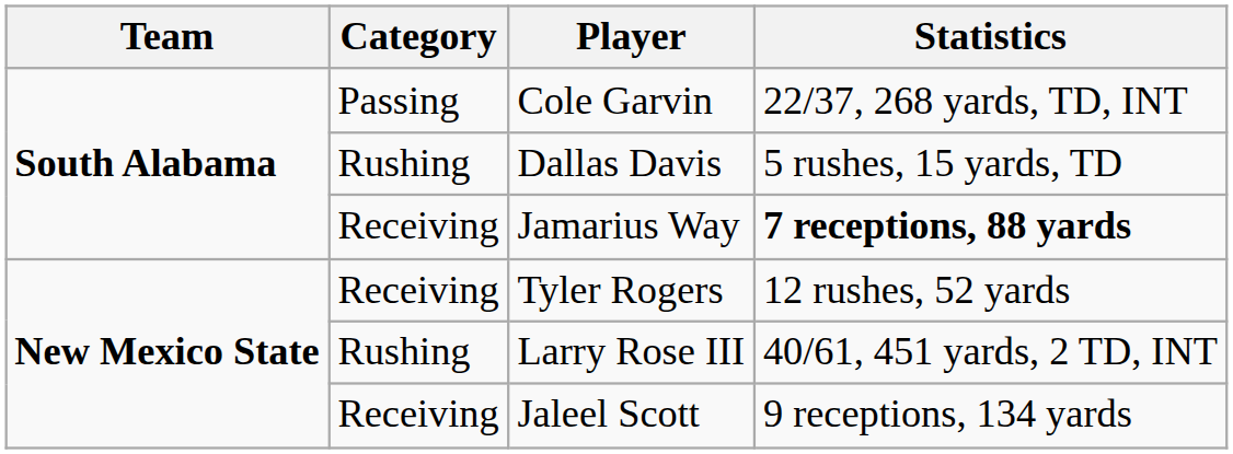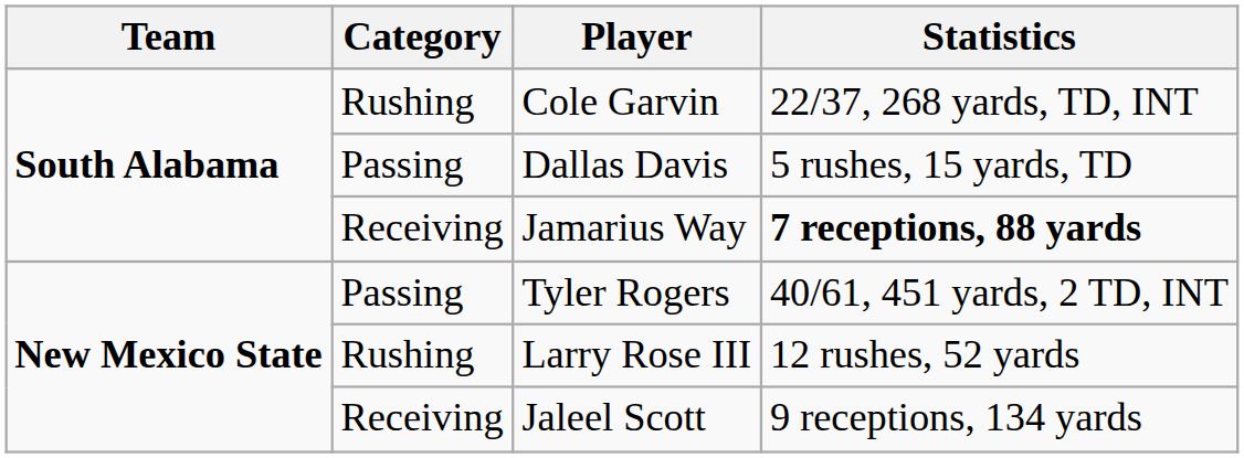Cole Garvin | Category: Passing -> Rushing
Dallas Davis | Category: Rushing -> Passing
Tyler Rogers | Category: Receiving -> Passing
Tyler Rogers | Statistics: 12 rushes, 52 yards -> 40/61, 451 yards, 2 TD, INT
Larry Rose III | Statistics: 40/61, 451 yards, 2 TD, INT -> 12 rushes, 52 yards
